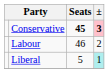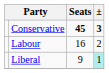Conservative | ±: pink background -> no background
Labour | Seats: 46 -> 16
Liberal | Seats: 5 -> 9
